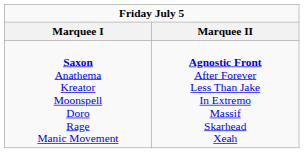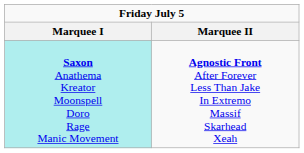Saxon Anathema Kreator Moonspell Doro Rage Manic Movement | Marquee I: no background -> paleturquoise background
